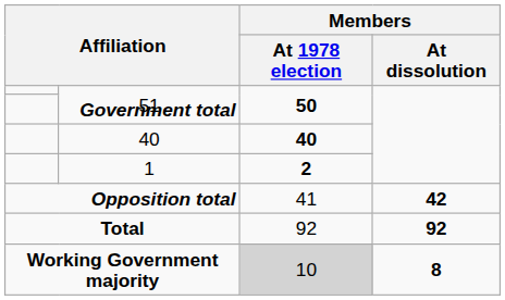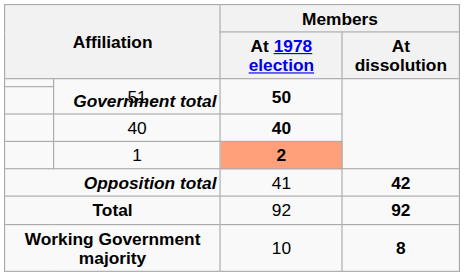1 | Members / At 1978 election: no background -> lightsalmon background
Working Government majority | Members / At 1978 election: lightgrey background -> no background
